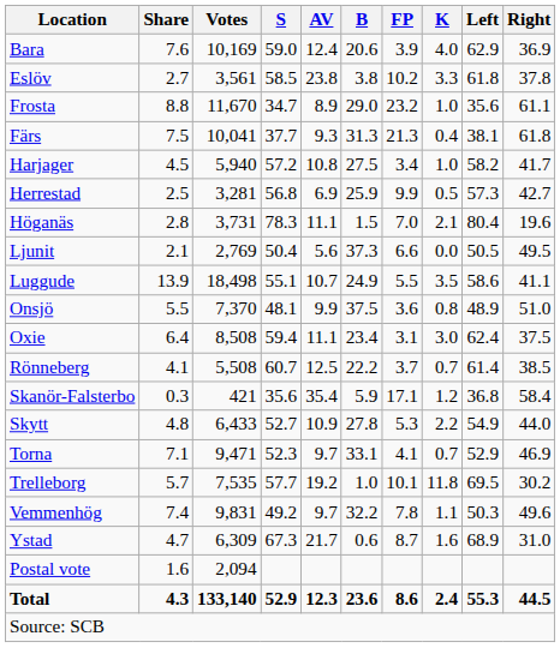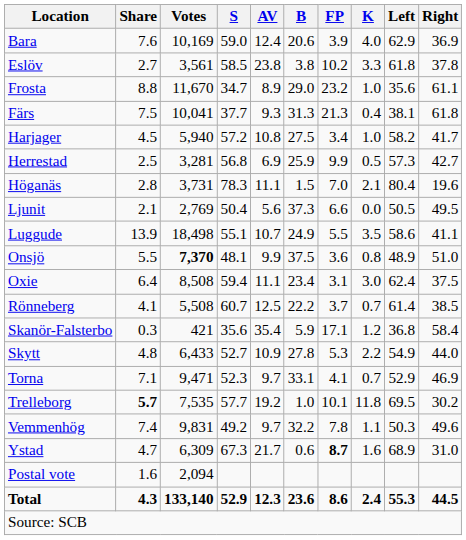Onsjö | Votes: normal -> bold
Trelleborg | Share: normal -> bold
Ystad | FP: normal -> bold
